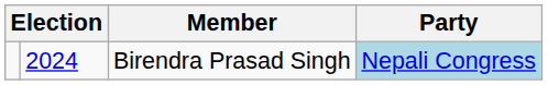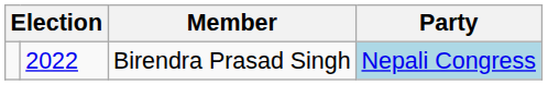Birendra Prasad Singh | column 2: 2024 -> 2022
